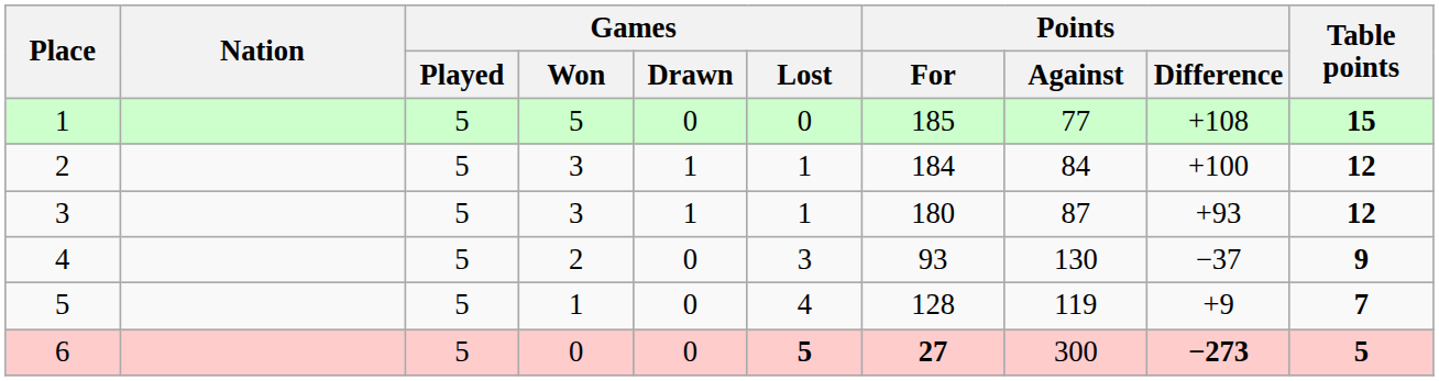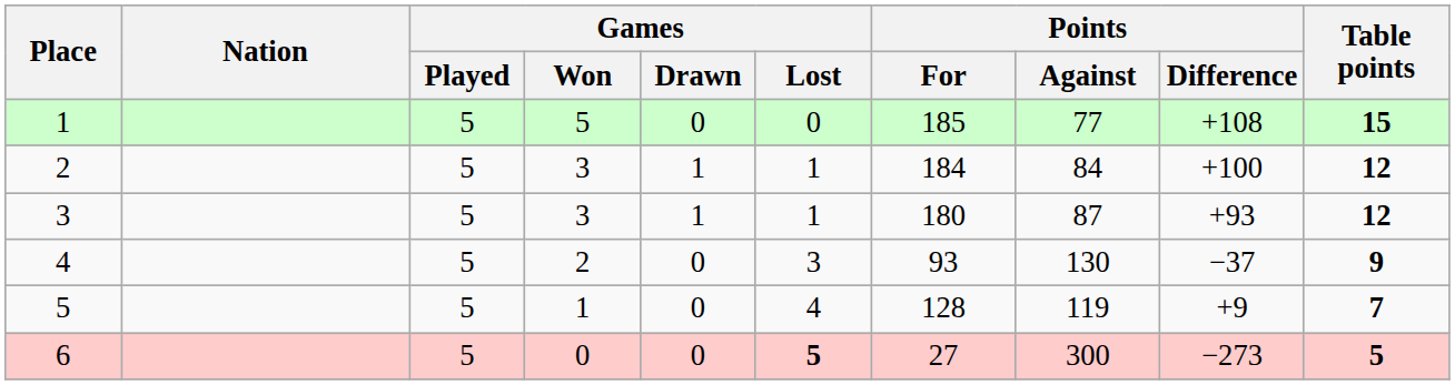6 | Points / For: bold -> normal
6 | Points / Difference: bold -> normal
